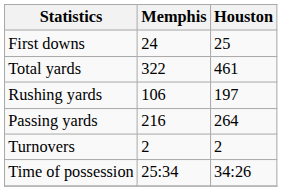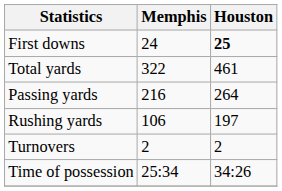First downs | Houston: normal -> bold
rows swapped: Rushing yards <-> Passing yards
